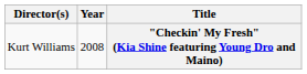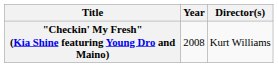columns swapped: Title <-> Director(s)
